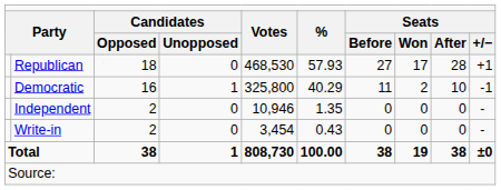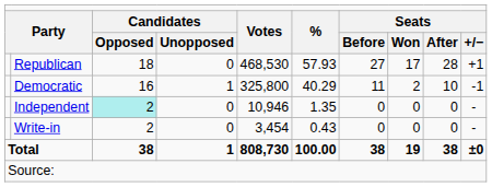Independent | column 3: no background -> paleturquoise background
